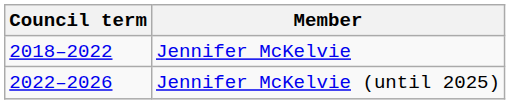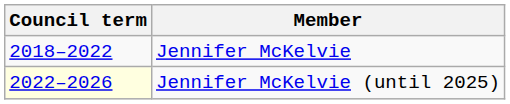Jennifer McKelvie (until 2025) | Council term: no background -> lightyellow background
